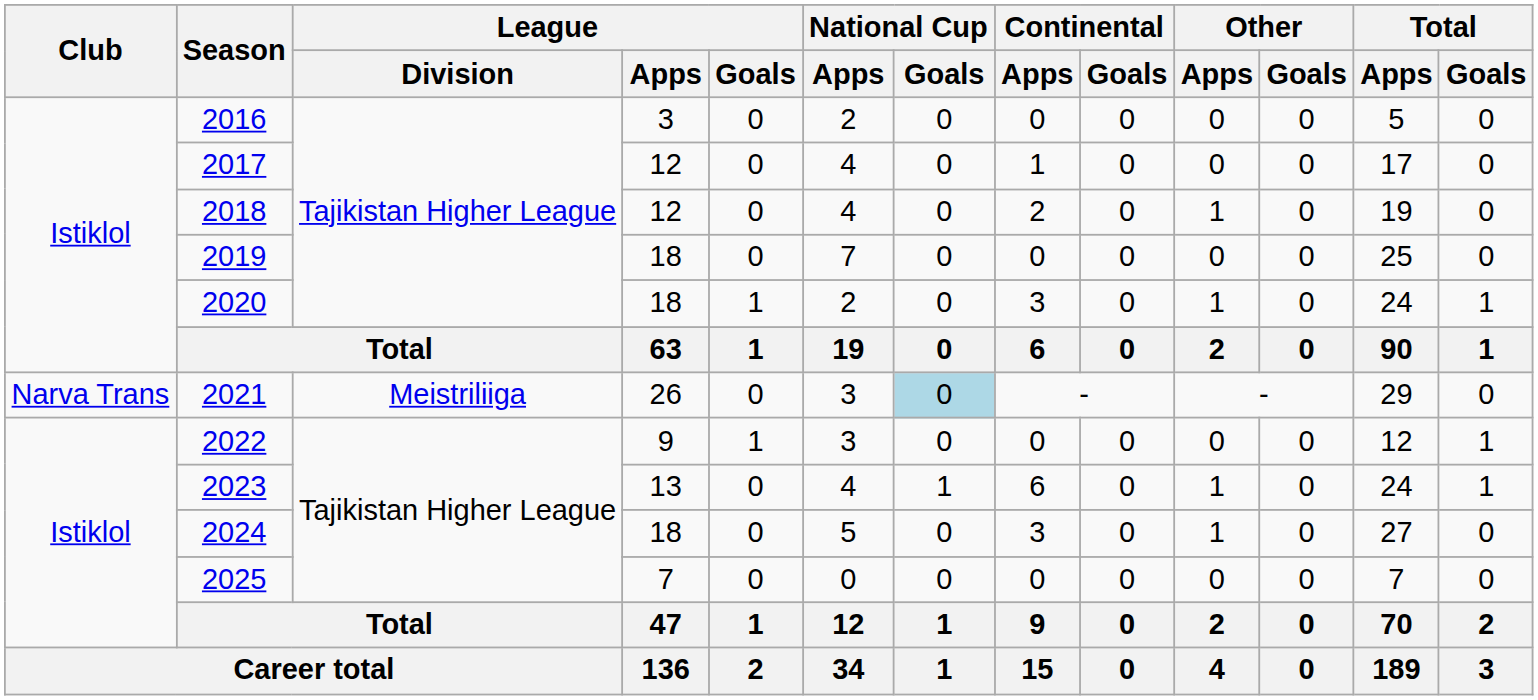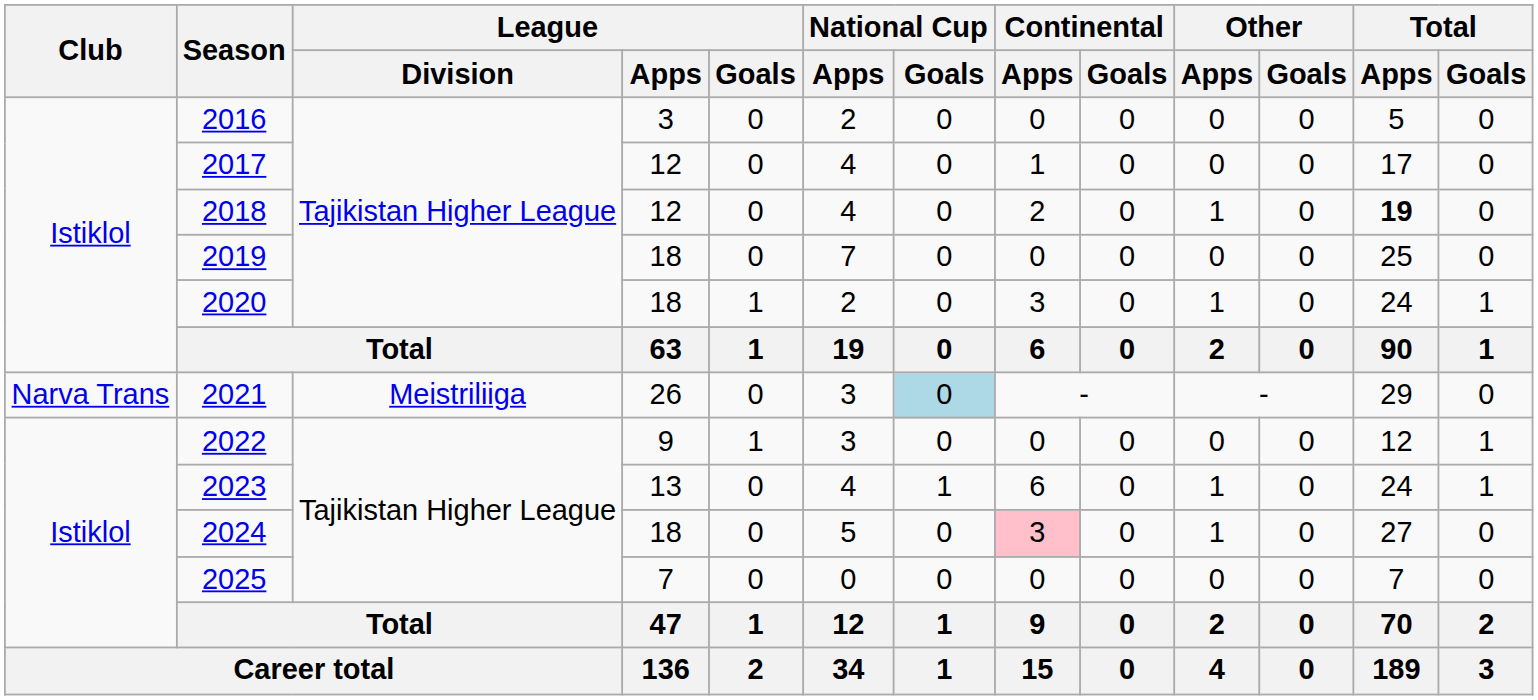2018 | Total / Apps: normal -> bold
2024 | Continental / Apps: no background -> pink background
